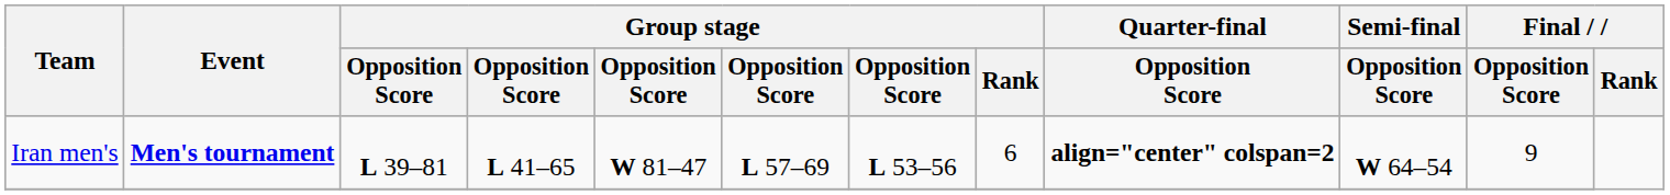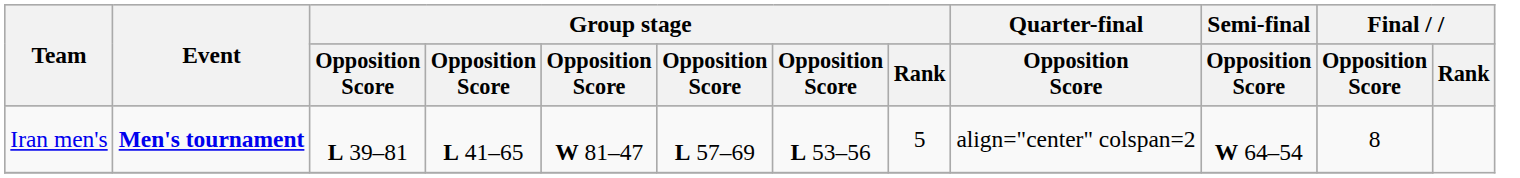Iran men's | Group stage / Rank: 6 -> 5
Iran men's | Quarter-final / Opposition Score: bold -> normal
Iran men's | Final / Opposition Score: 9 -> 8
